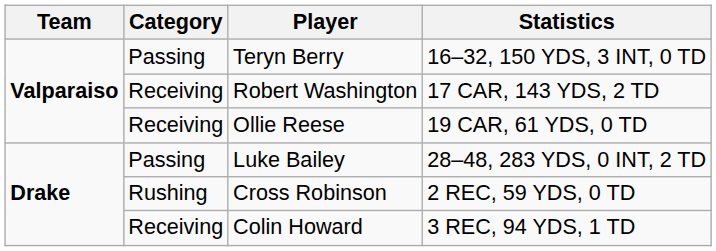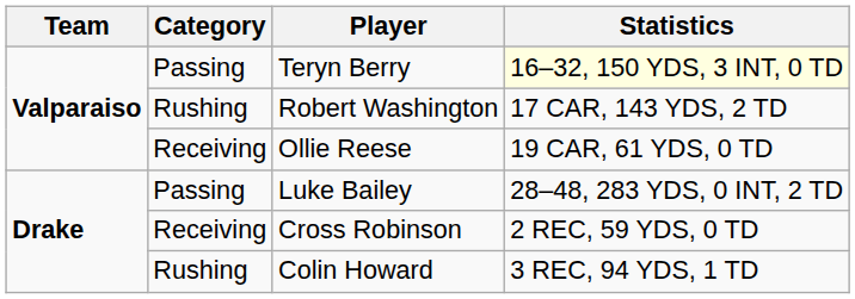Teryn Berry | Statistics: no background -> lightyellow background
Robert Washington | Category: Receiving -> Rushing
Cross Robinson | Category: Rushing -> Receiving
Colin Howard | Category: Receiving -> Rushing
